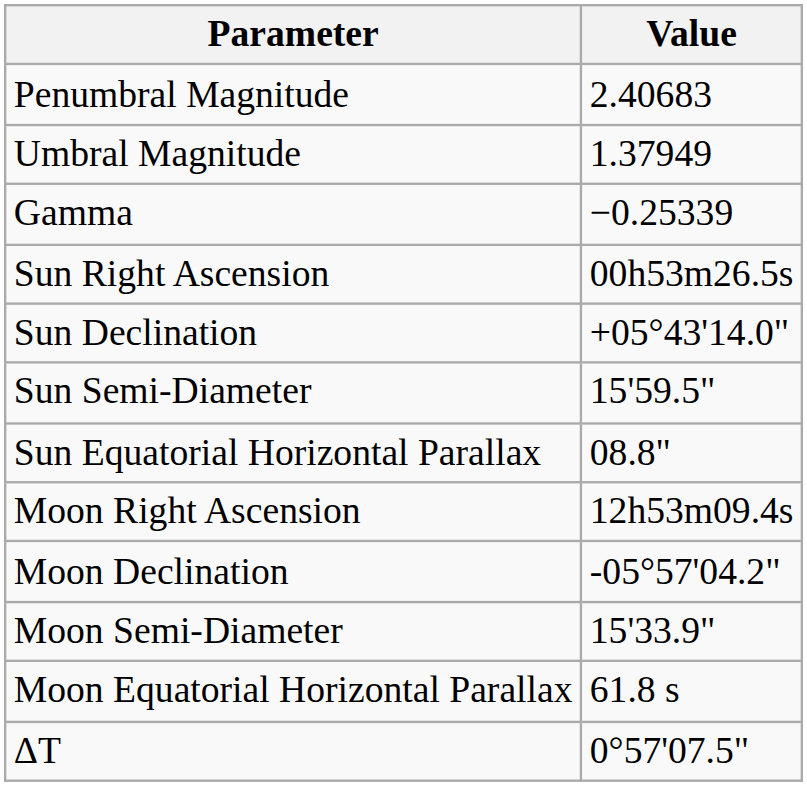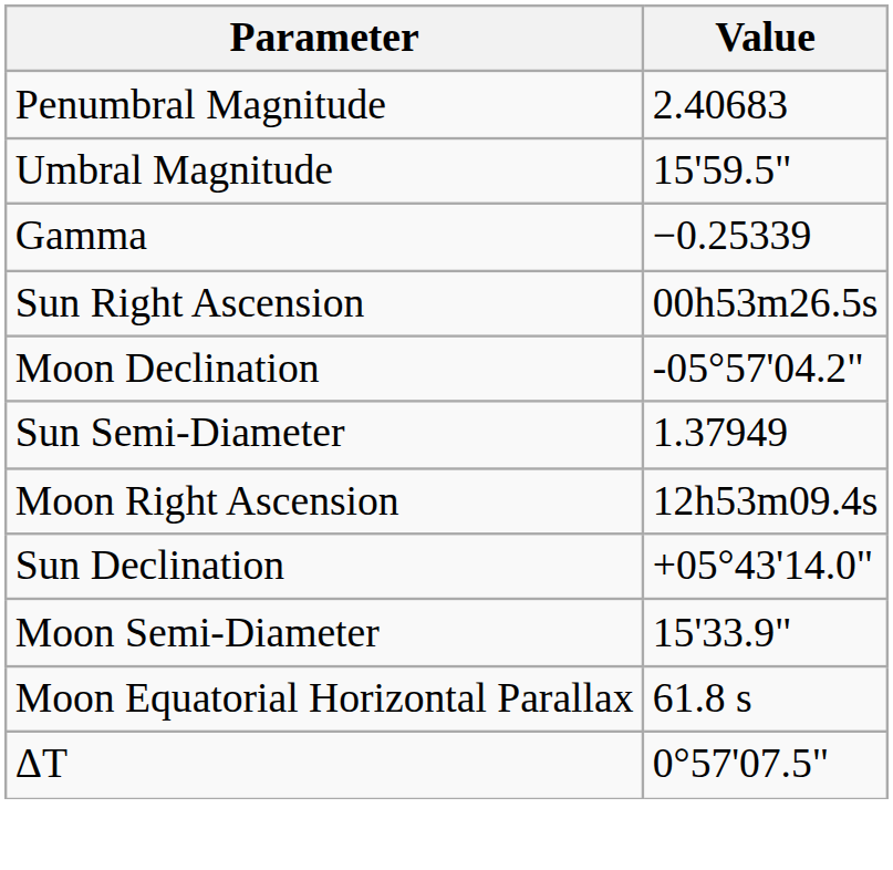Umbral Magnitude | Value: 1.37949 -> 15'59.5"
rows swapped: Sun Declination <-> Moon Declination
Sun Semi-Diameter | Value: 15'59.5" -> 1.37949
- row: Sun Equatorial Horizontal Parallax | 08.8"
